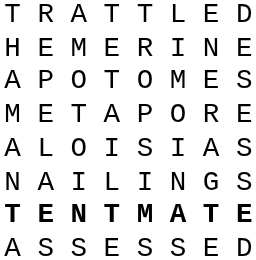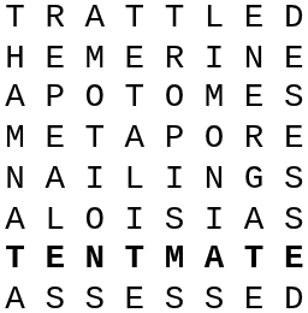row 5 | column 1: A L O I S I A S -> N A I L I N G S
row 6 | column 1: N A I L I N G S -> A L O I S I A S
